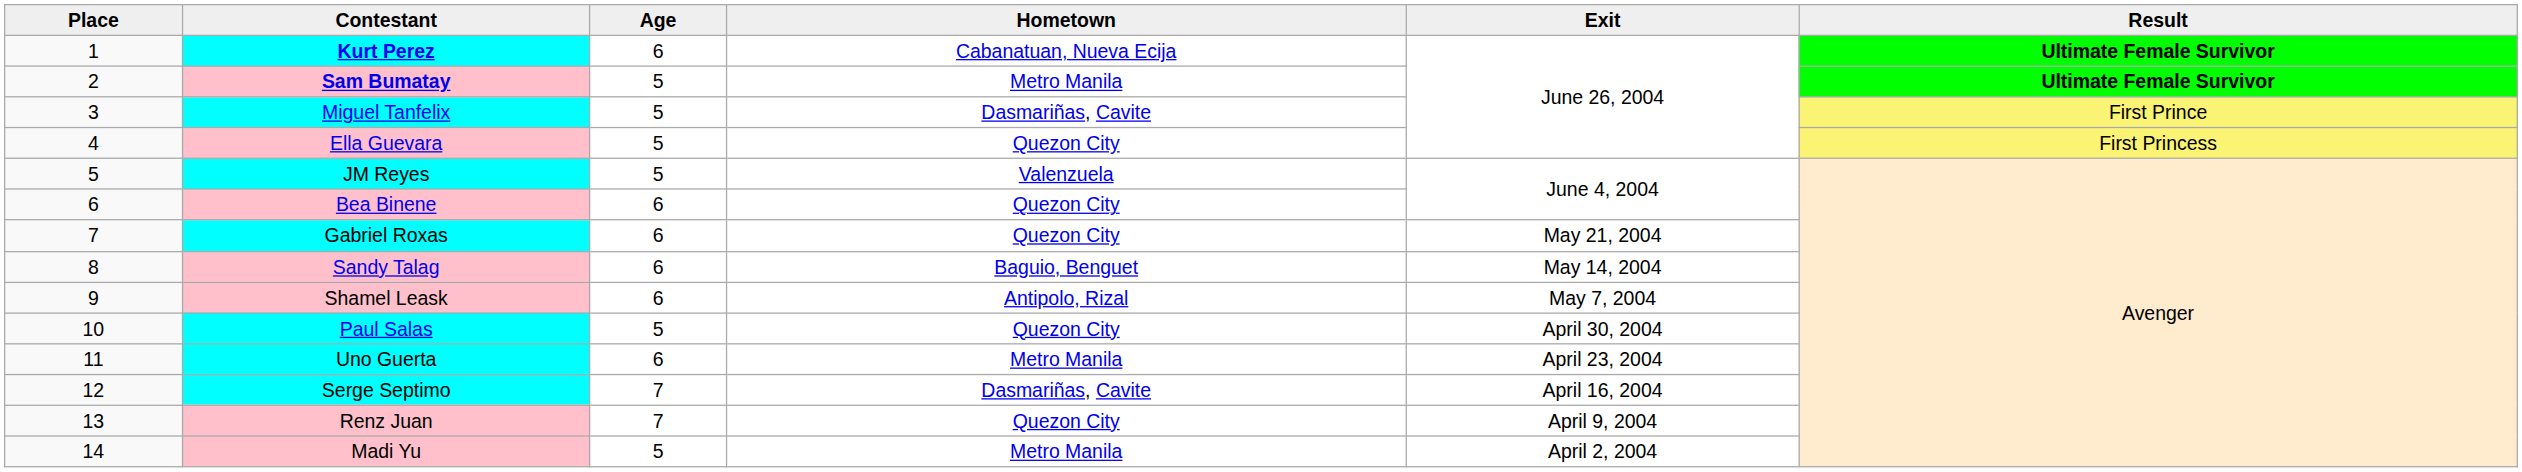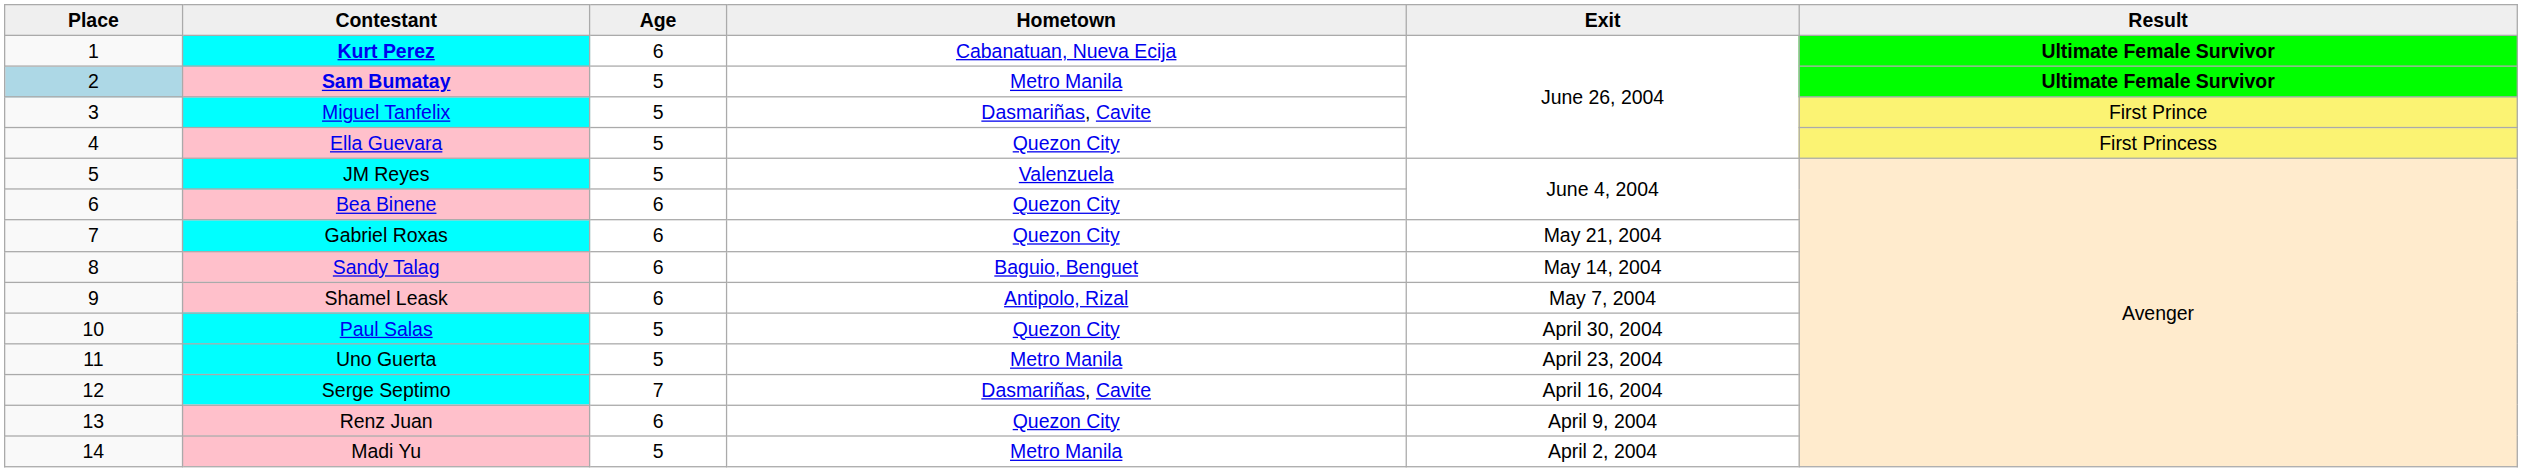Sam Bumatay | Place: no background -> lightblue background
Uno Guerta | Age: 6 -> 5
Renz Juan | Age: 7 -> 6
